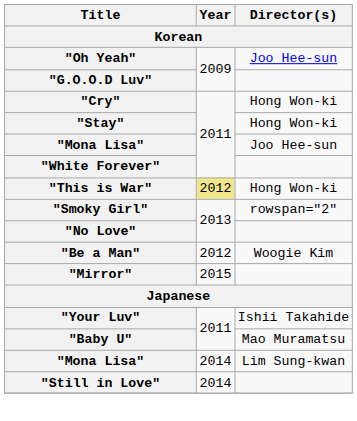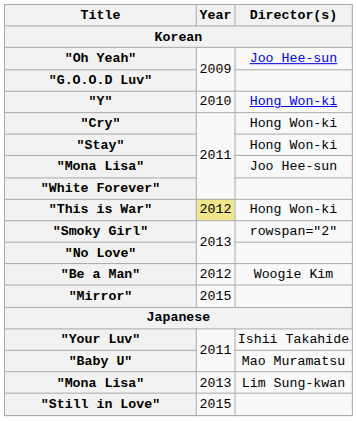+ row: "Y" | 2010 | Hong Won-ki
"Mona Lisa" / Lim Sung-kwan | Year: 2014 -> 2013
"Still in Love" | Year: 2014 -> 2015
